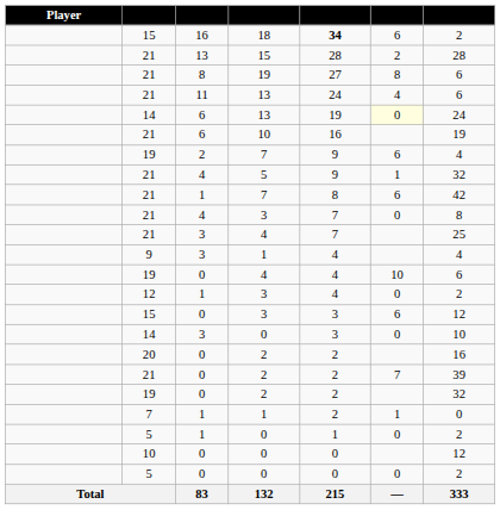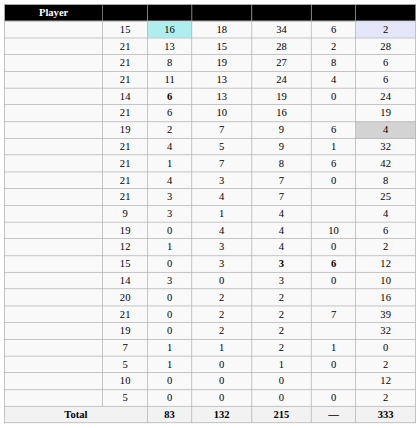18 | column 3: no background -> paleturquoise background
18 | column 5: bold -> normal
18 | column 7: no background -> lavender background
14 / 13 | column 3: normal -> bold
14 / 13 | column 6: lightyellow background -> no background
19 / 7 | column 7: no background -> lightgrey background
15 / 3 | column 5: normal -> bold
15 / 3 | column 6: normal -> bold
